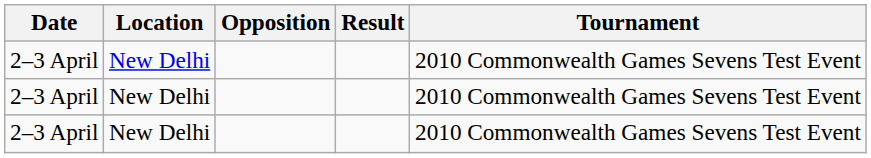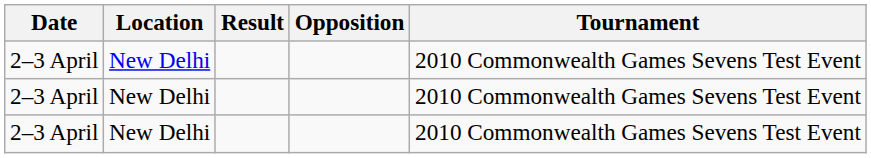columns swapped: Opposition <-> Result
